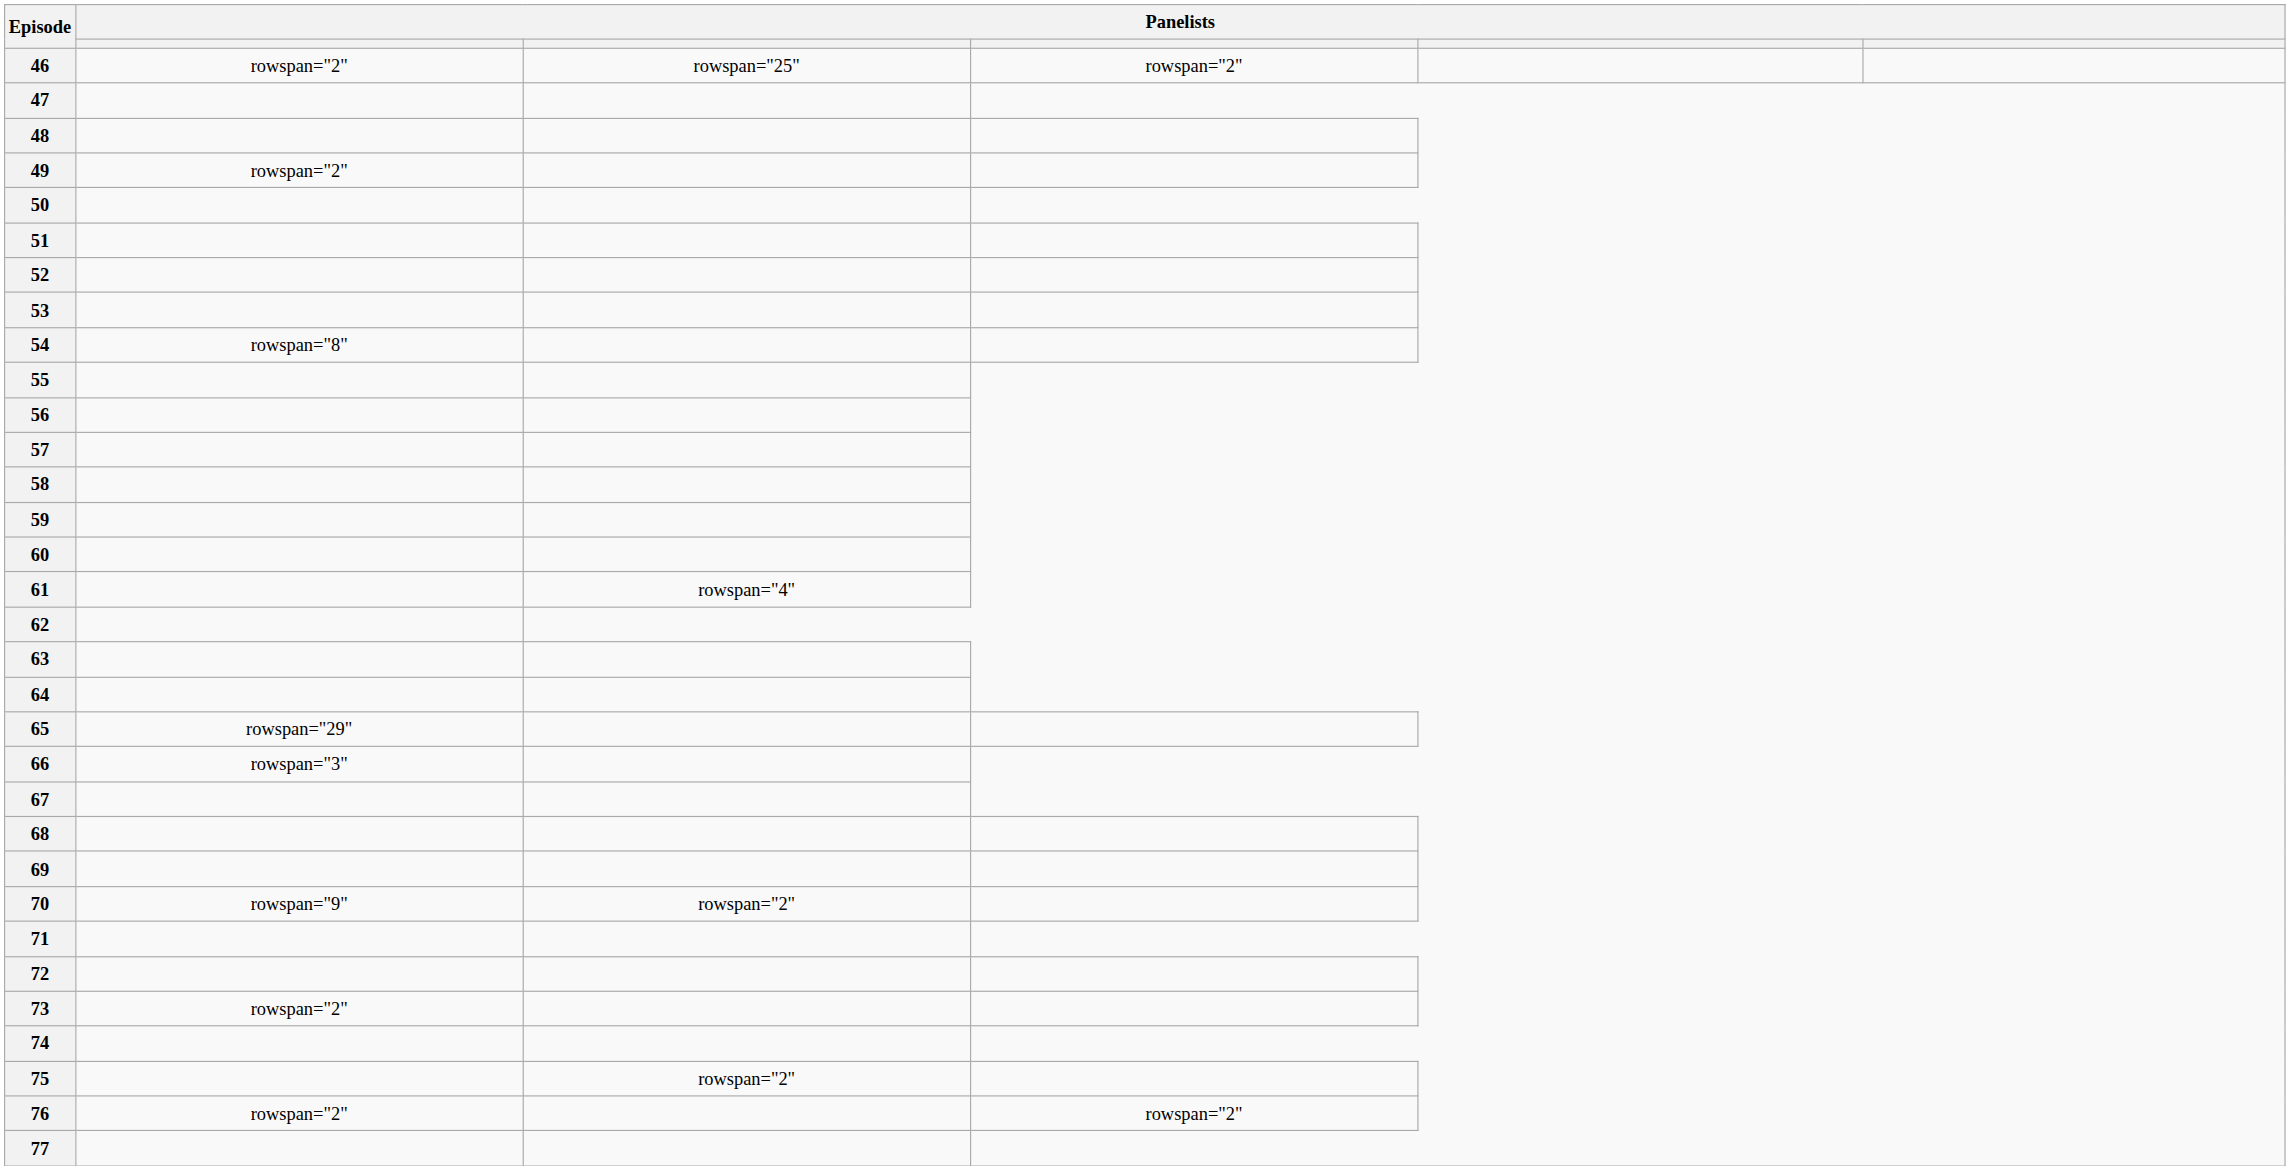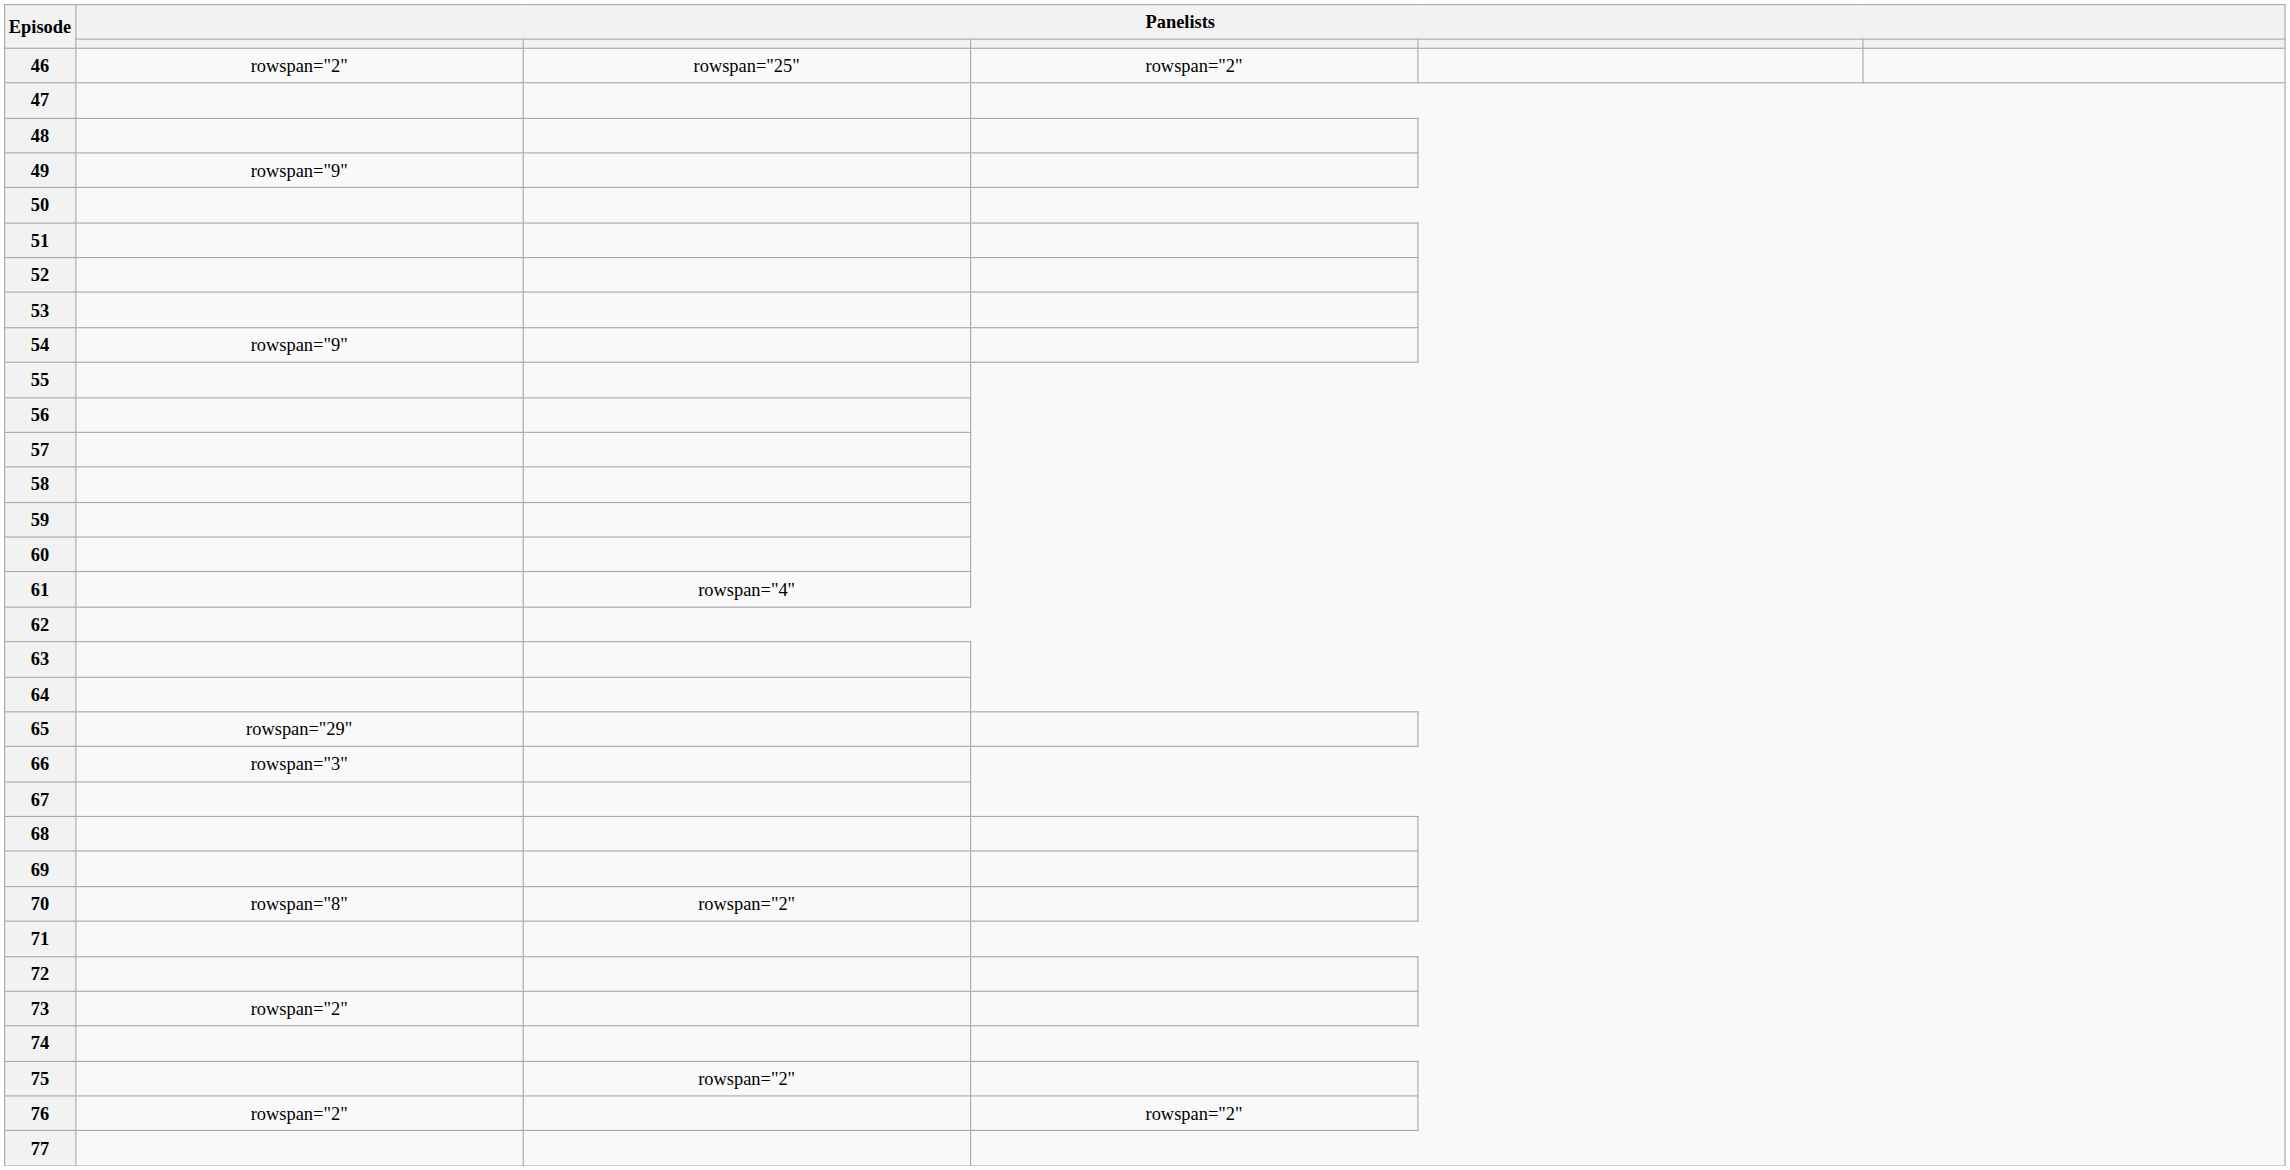49 | column 2: rowspan="2" -> rowspan="9"
54 | column 2: rowspan="8" -> rowspan="9"
70 | column 2: rowspan="9" -> rowspan="8"
